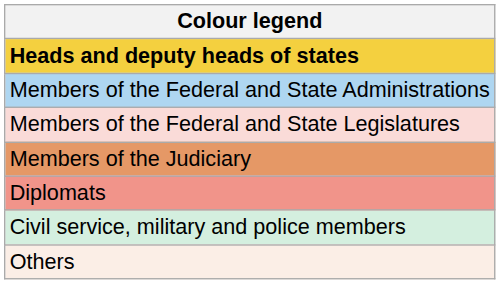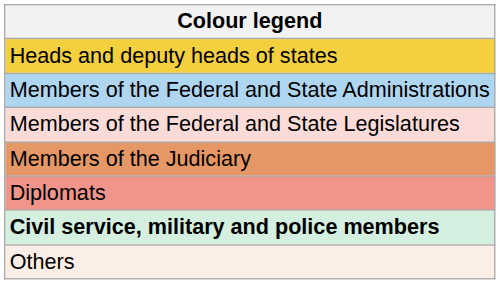row 2 | column 1: bold -> normal
row 7 | column 1: normal -> bold
